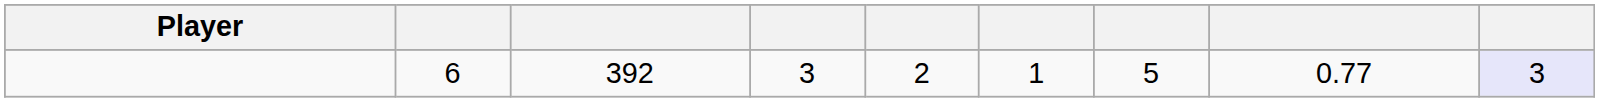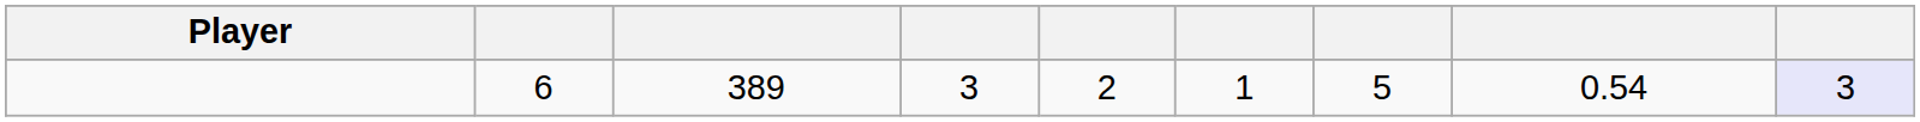row 2 | column 3: 392 -> 389
row 2 | column 8: 0.77 -> 0.54
